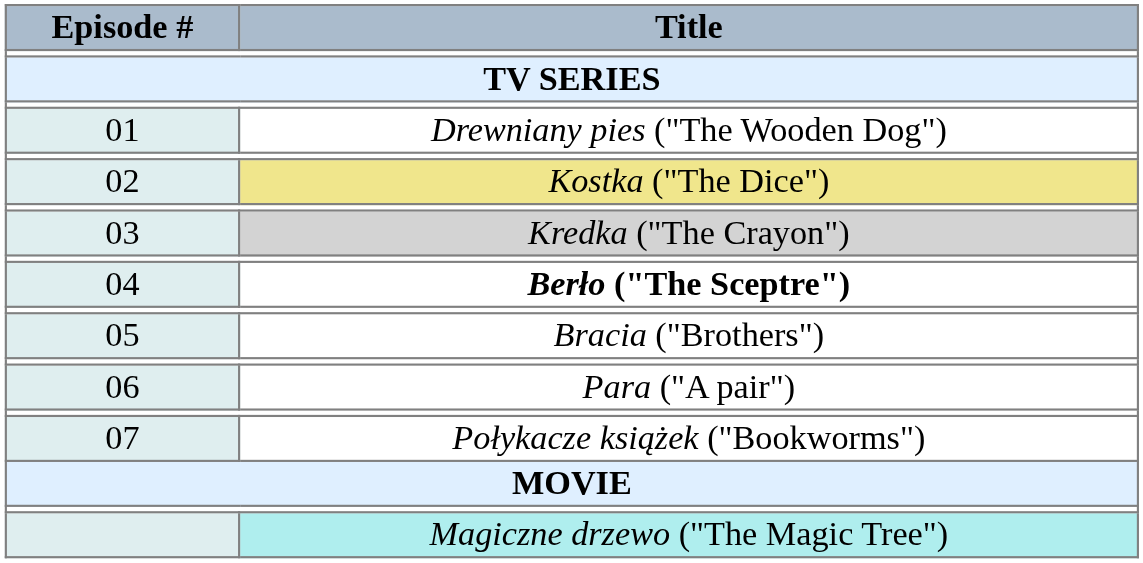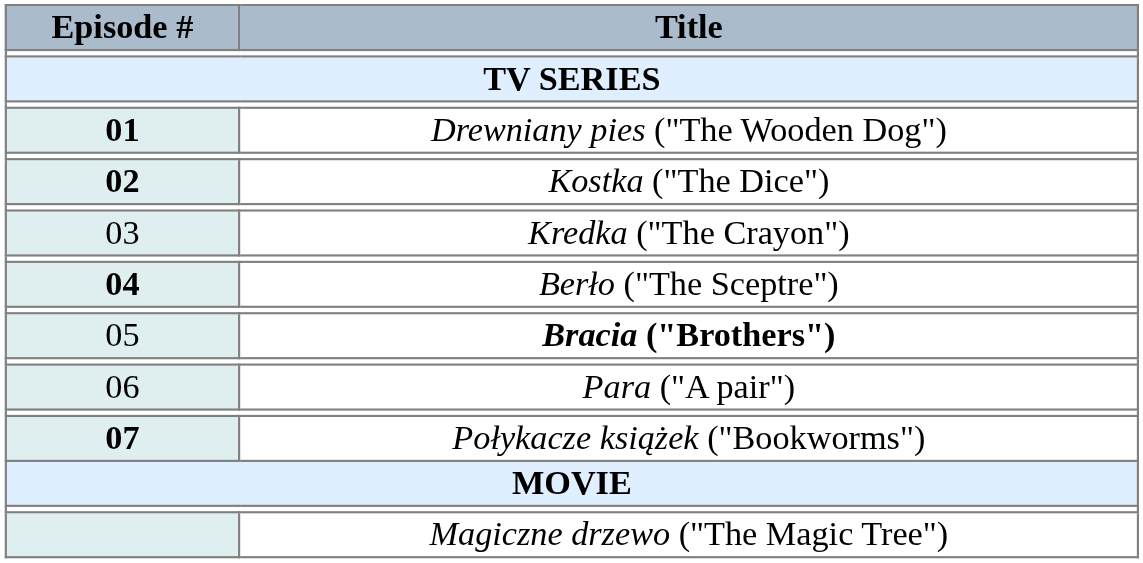Drewniany pies ("The Wooden Dog") | Episode #: normal -> bold
Kostka ("The Dice") | Episode #: normal -> bold
Kostka ("The Dice") | Title: khaki background -> no background
Kredka ("The Crayon") | Title: lightgrey background -> no background
Berło ("The Sceptre") | Episode #: normal -> bold
Berło ("The Sceptre") | Title: bold -> normal
Bracia ("Brothers") | Title: normal -> bold
Połykacze książek ("Bookworms") | Episode #: normal -> bold
Magiczne drzewo ("The Magic Tree") | Title: paleturquoise background -> no background
